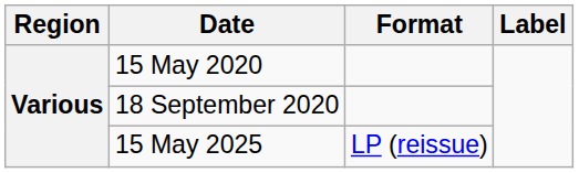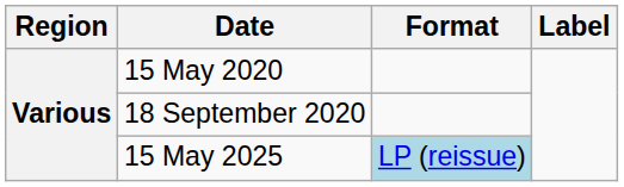15 May 2025 | Format: no background -> lightblue background
